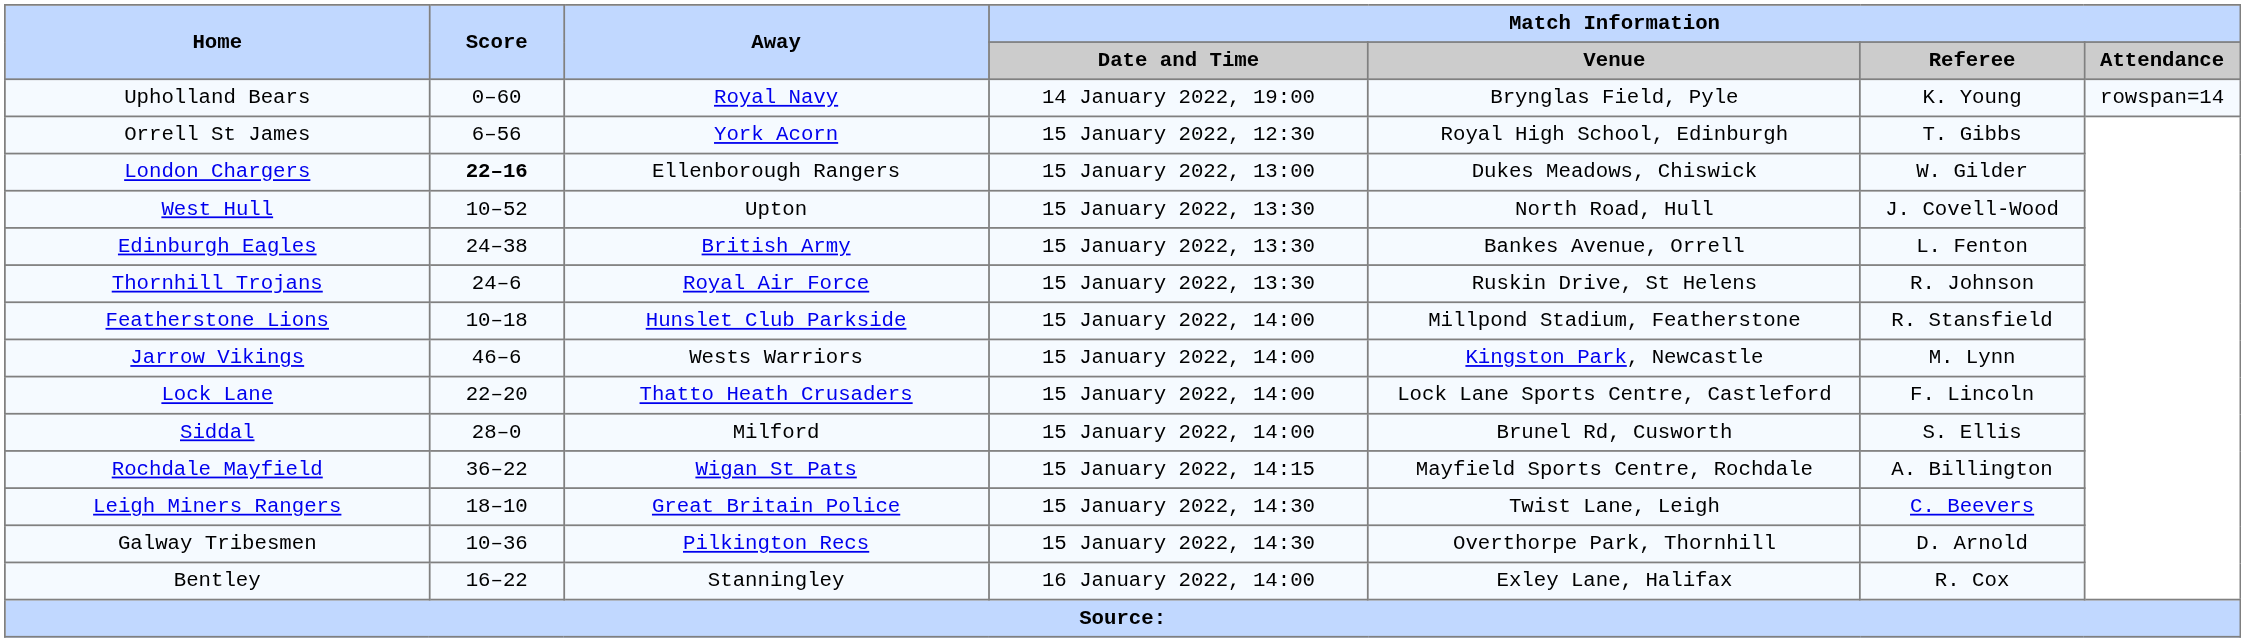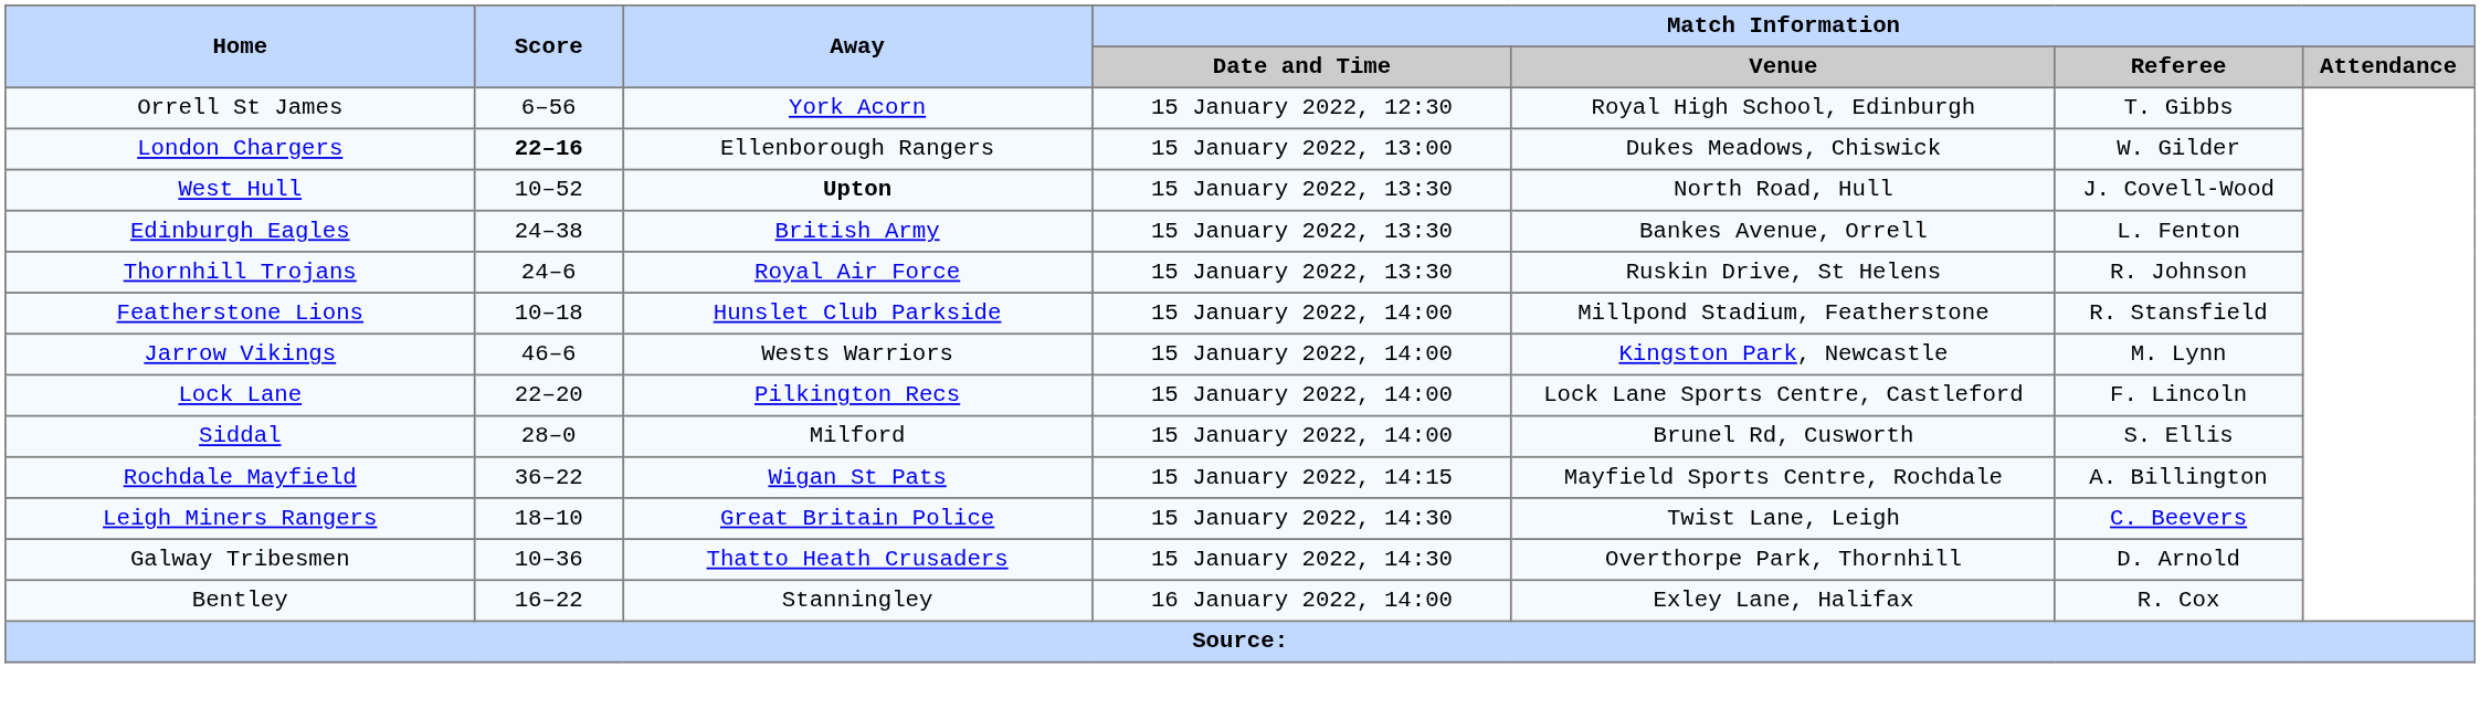- row: Upholland Bears | 0–60 | Royal Navy | 14 January 2022, 19:00 | Brynglas Field, Pyle | K. Young | rowspan=14
West Hull | Away: normal -> bold
Lock Lane | Away: Thatto Heath Crusaders -> Pilkington Recs
Galway Tribesmen | Away: Pilkington Recs -> Thatto Heath Crusaders
